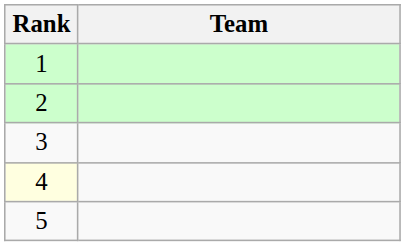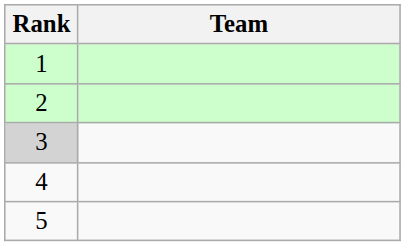3 | Rank: no background -> lightgrey background
4 | Rank: lightyellow background -> no background
